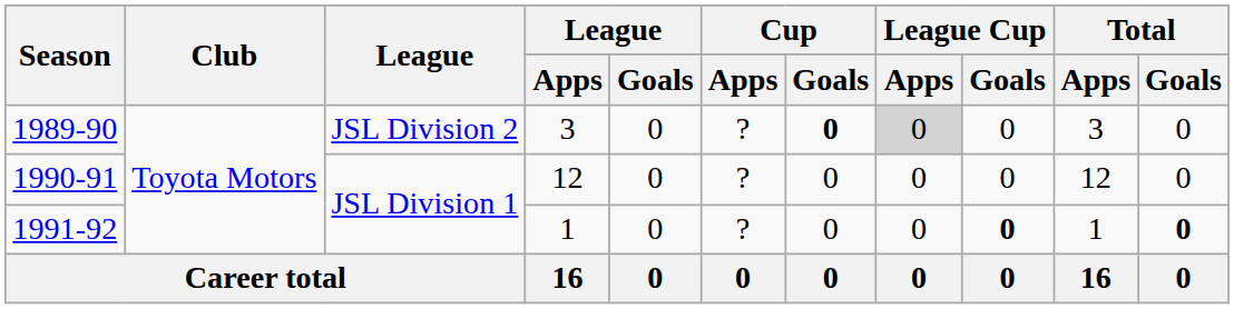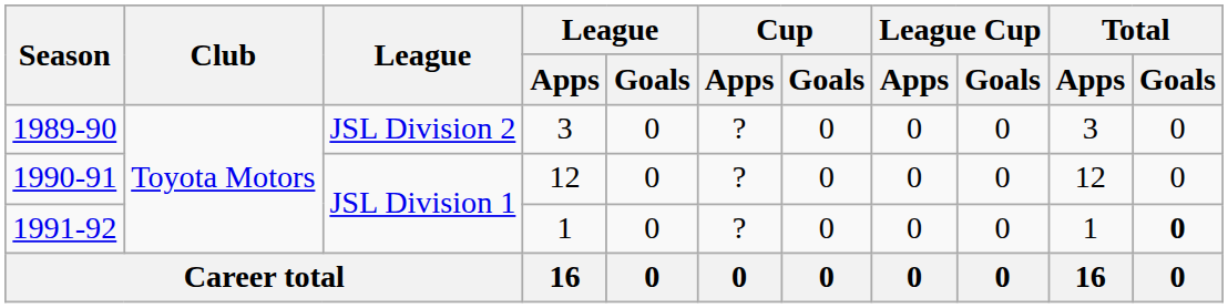1989-90 | Cup / Goals: bold -> normal
1989-90 | League Cup / Apps: lightgrey background -> no background
1991-92 | League Cup / Goals: bold -> normal
